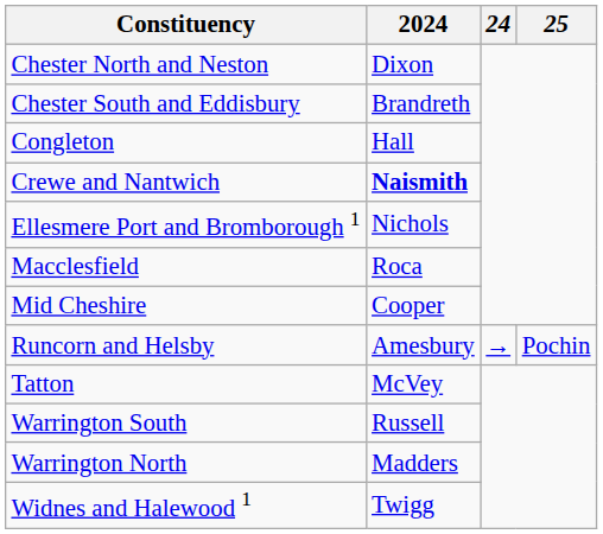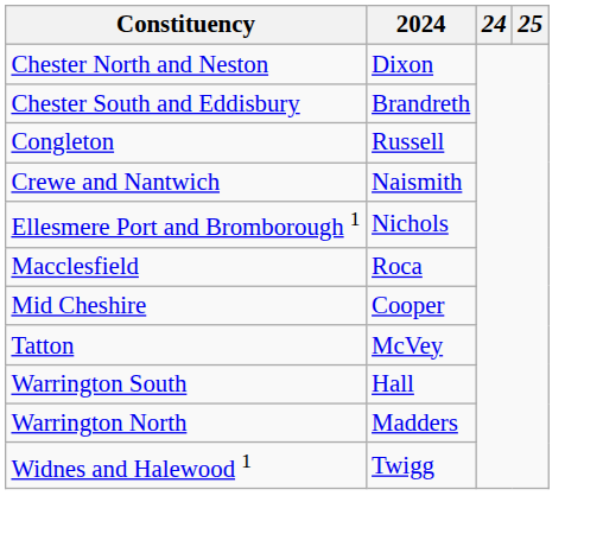Congleton | 2024: Hall -> Russell
Crewe and Nantwich | 2024: bold -> normal
- row: Runcorn and Helsby | Amesbury | → | Pochin
Warrington South | 2024: Russell -> Hall
